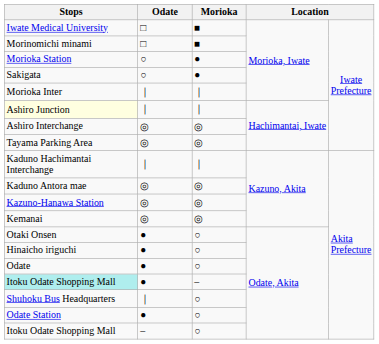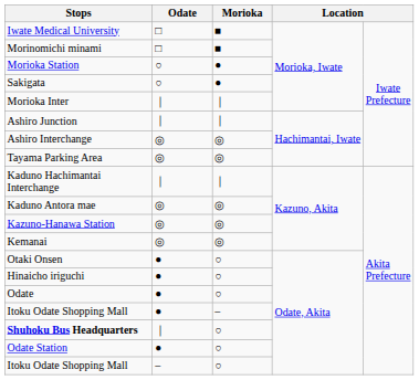Ashiro Junction | Stops: lightyellow background -> no background
Itoku Odate Shopping Mall / ● | Stops: paleturquoise background -> no background
Shuhoku Bus Headquarters | Stops: normal -> bold
